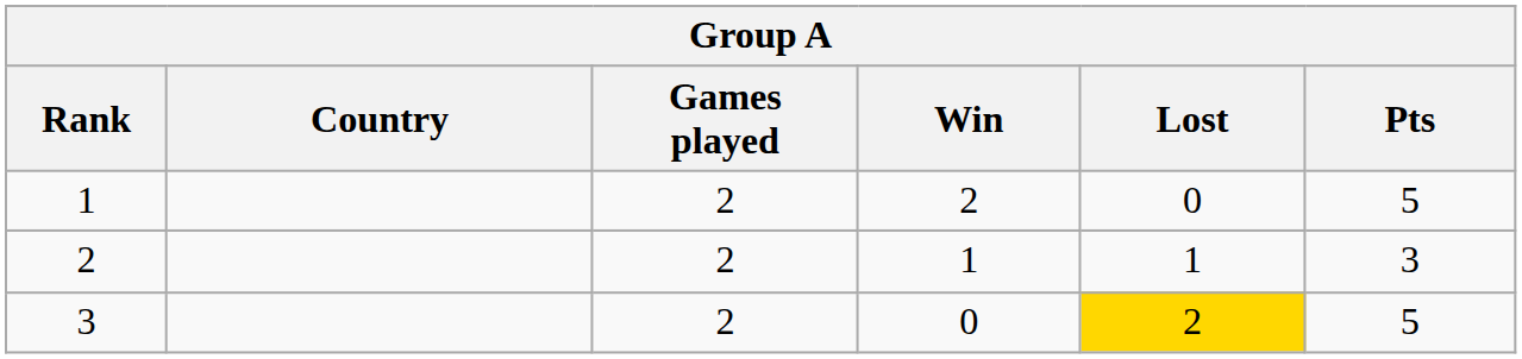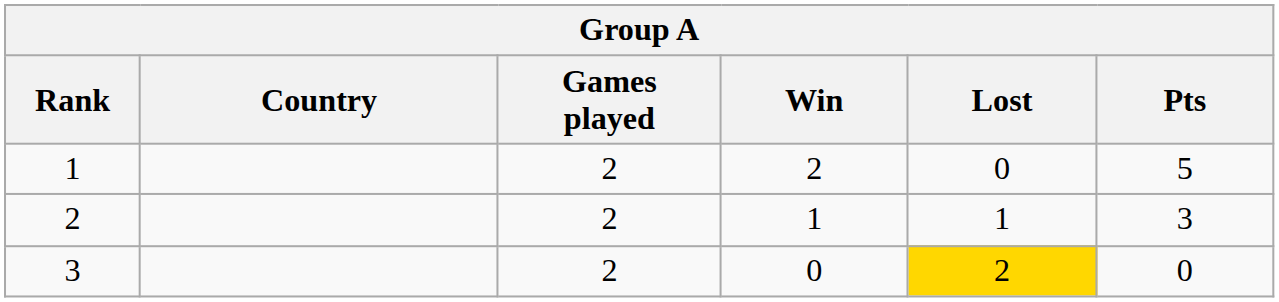row 5 | Pts: 5 -> 0
